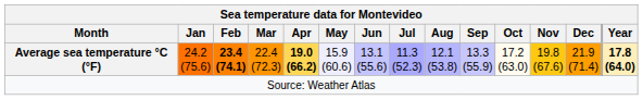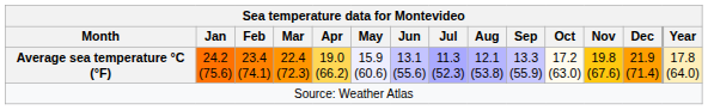row 3 | Feb: bold -> normal
row 3 | Apr: bold -> normal
row 3 | Year: bold -> normal
